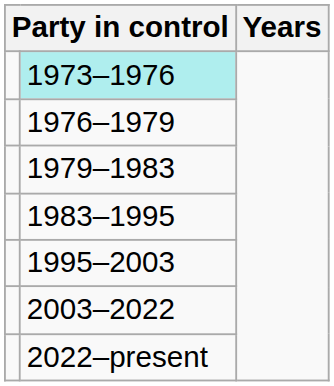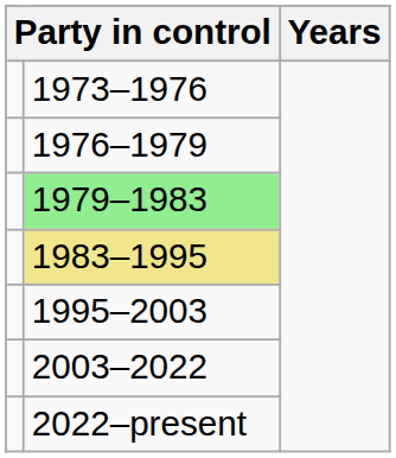1973–1976 | column 2: paleturquoise background -> no background
1979–1983 | column 2: no background -> lightgreen background
1983–1995 | column 2: no background -> khaki background
